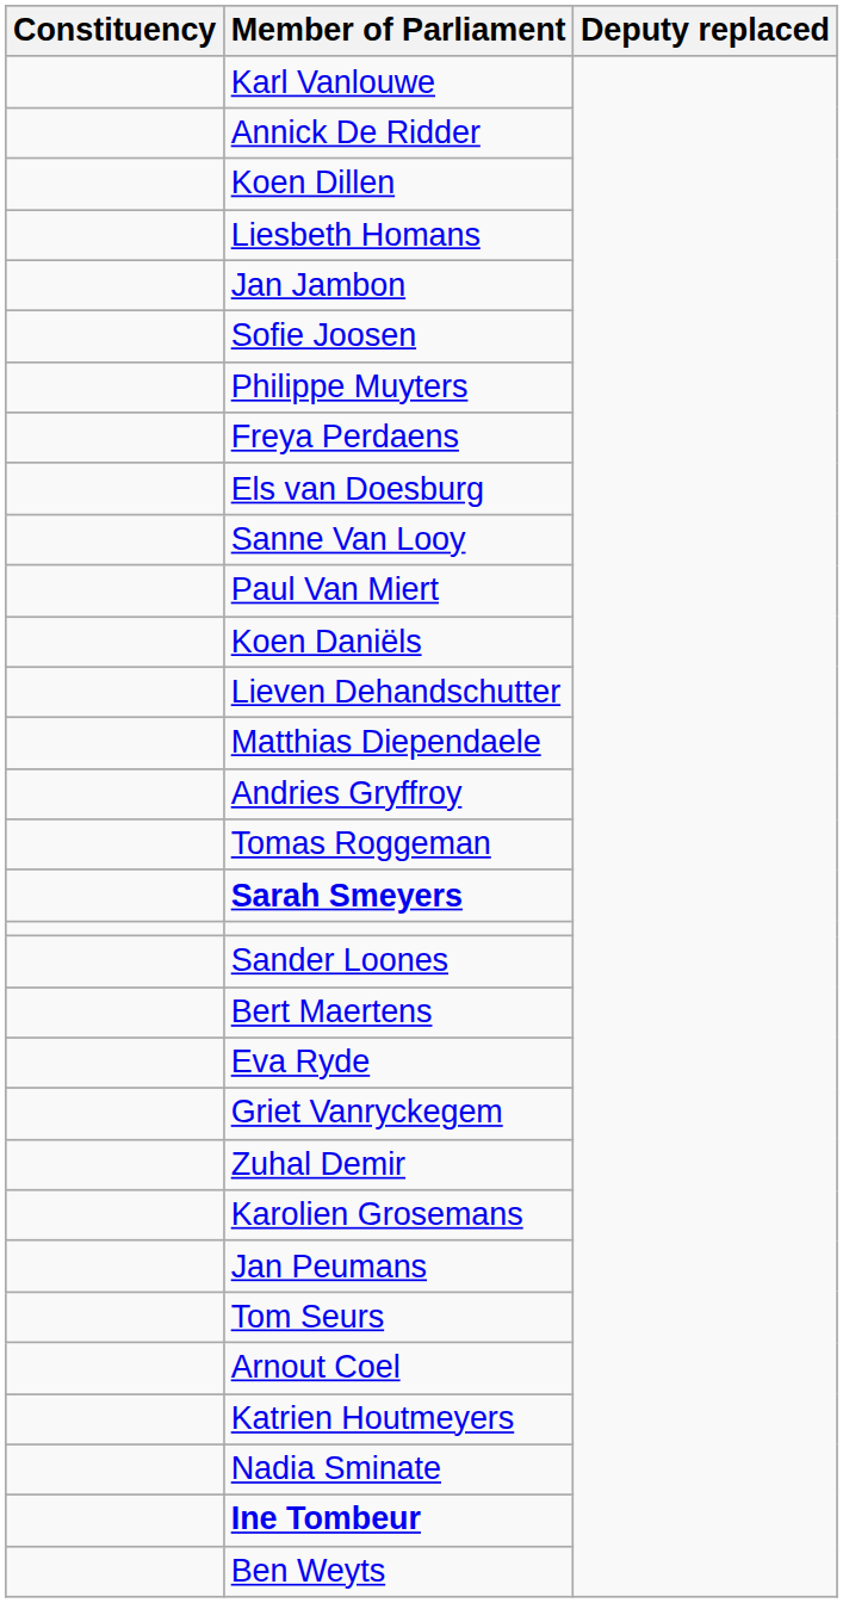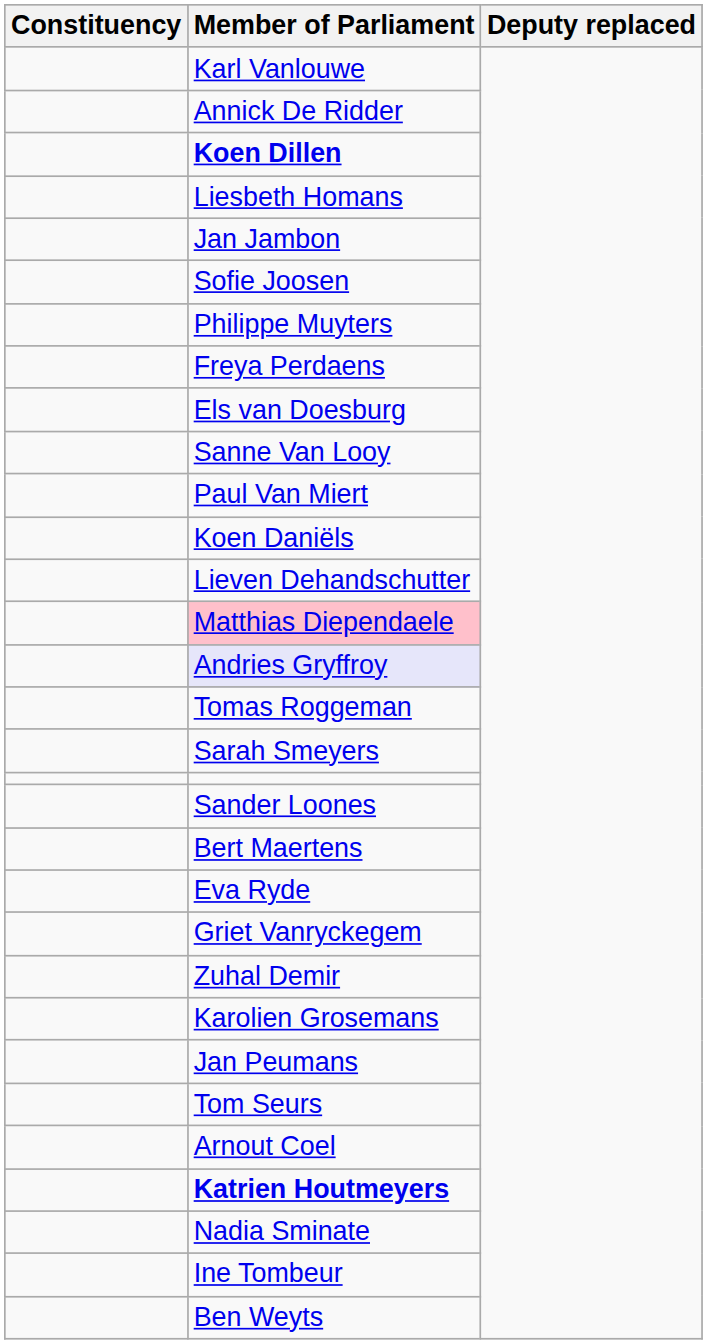Koen Dillen | Member of Parliament: normal -> bold
Matthias Diependaele | Member of Parliament: no background -> pink background
Andries Gryffroy | Member of Parliament: no background -> lavender background
Sarah Smeyers | Member of Parliament: bold -> normal
Katrien Houtmeyers | Member of Parliament: normal -> bold
Ine Tombeur | Member of Parliament: bold -> normal
